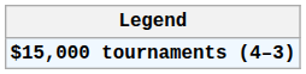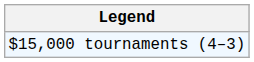row 2 | column 1: bold -> normal
